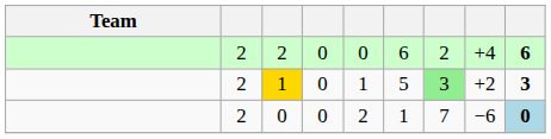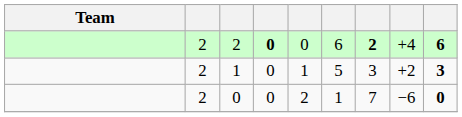row 2 | column 4: normal -> bold
row 2 | column 7: normal -> bold
row 3 | column 3: gold background -> no background
row 3 | column 7: lightgreen background -> no background
row 4 | column 9: lightblue background -> no background
